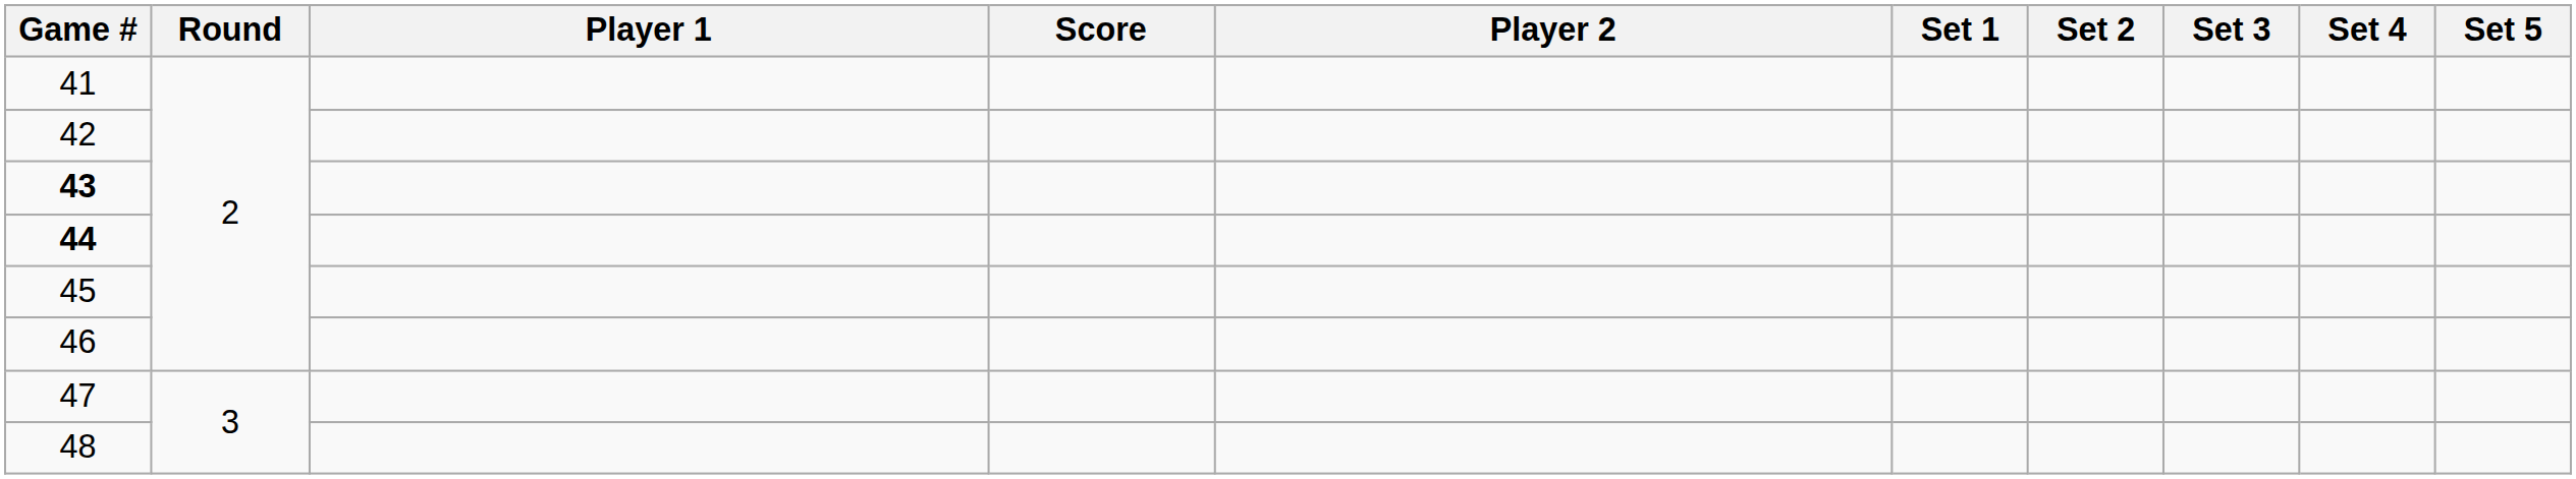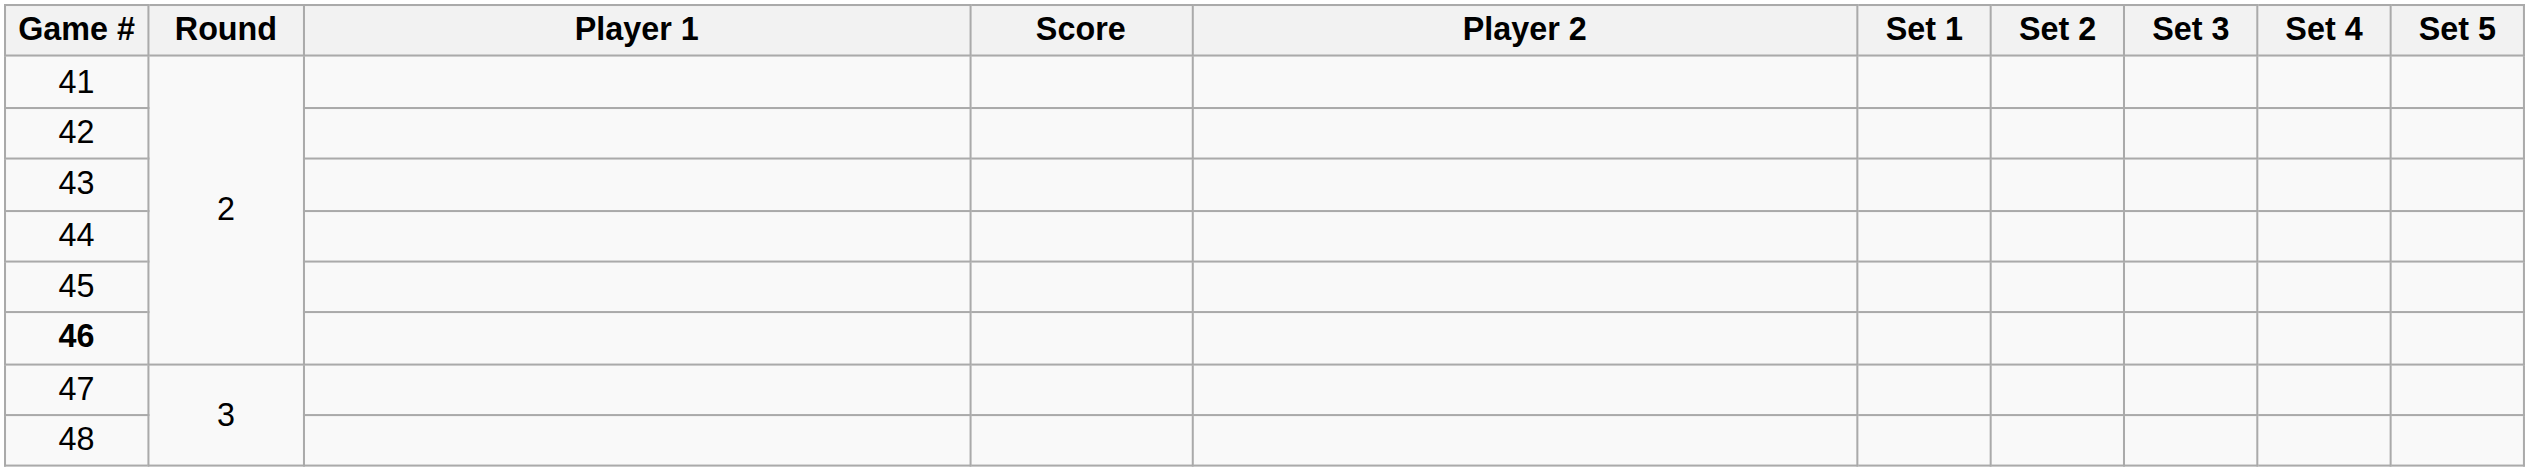43 | Game #: bold -> normal
44 | Game #: bold -> normal
46 | Game #: normal -> bold
